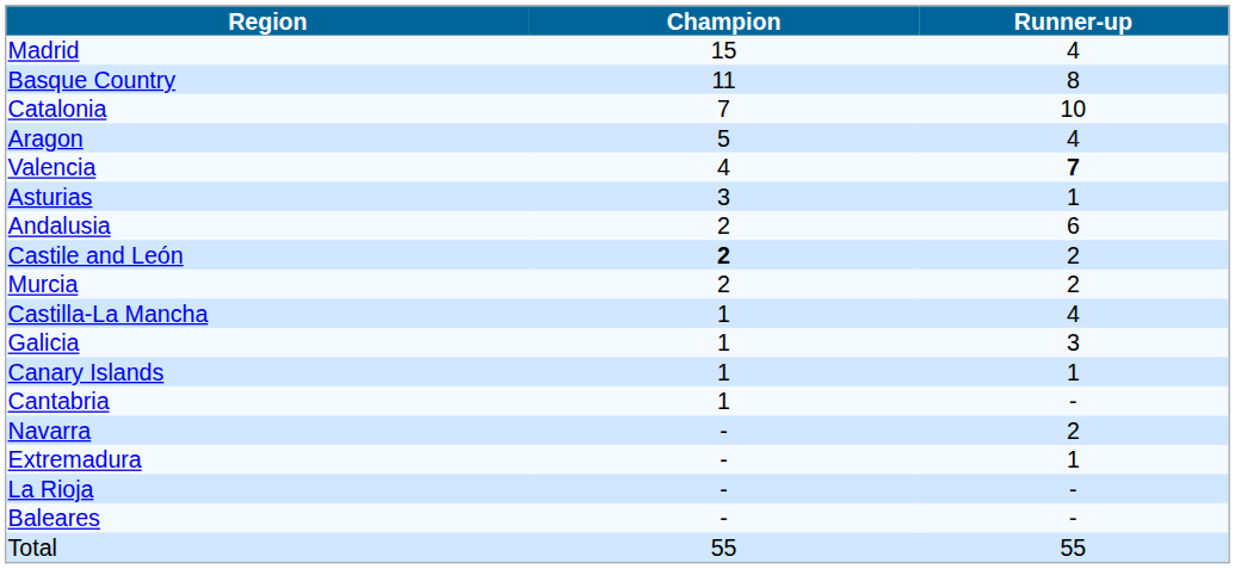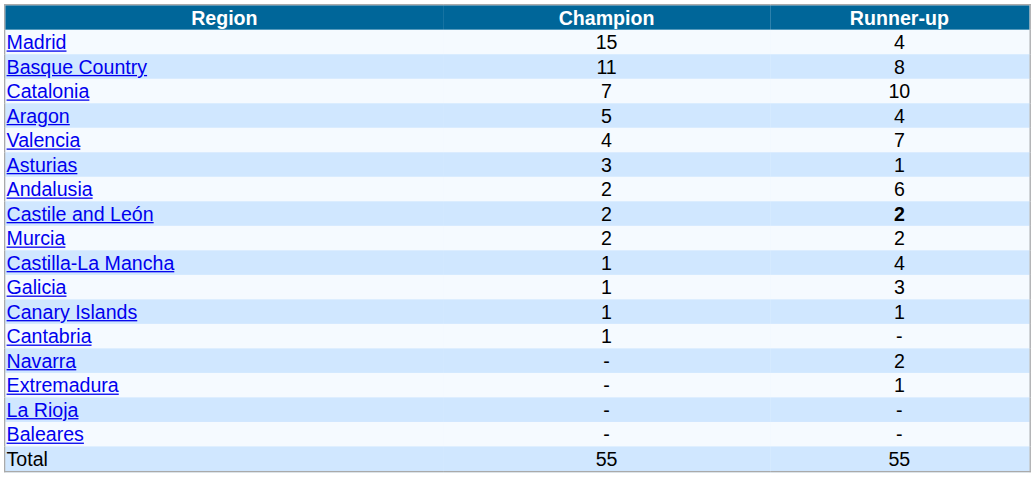Valencia | Runner-up: bold -> normal
Castile and León | Champion: bold -> normal
Castile and León | Runner-up: normal -> bold
